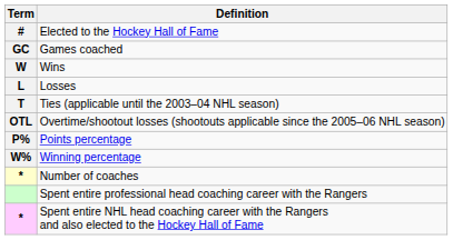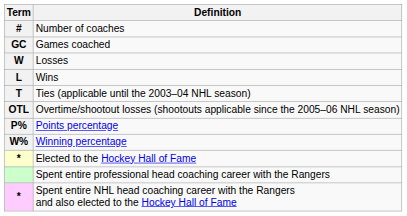row 2 | Definition: Elected to the Hockey Hall of Fame -> Number of coaches
row 4 | Definition: Wins -> Losses
row 5 | Definition: Losses -> Wins
row 10 | Definition: Number of coaches -> Elected to the Hockey Hall of Fame
